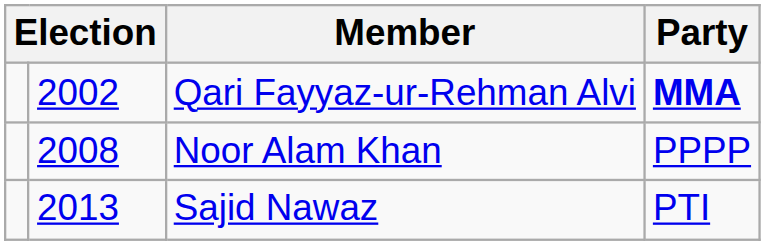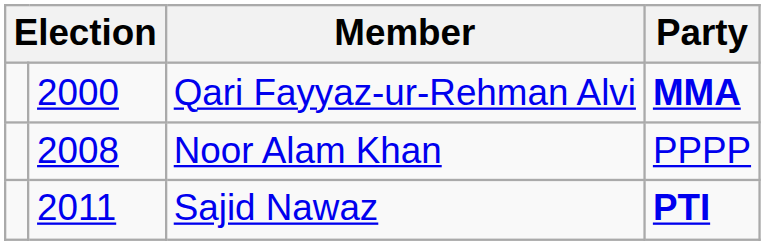Qari Fayyaz-ur-Rehman Alvi | column 2: 2002 -> 2000
Sajid Nawaz | column 2: 2013 -> 2011
Sajid Nawaz | Party: normal -> bold
